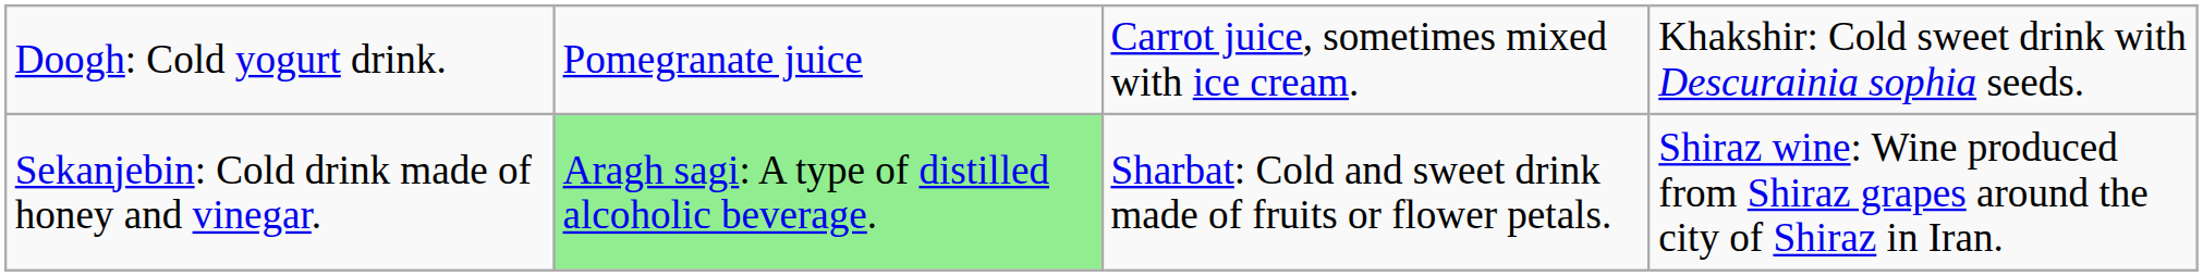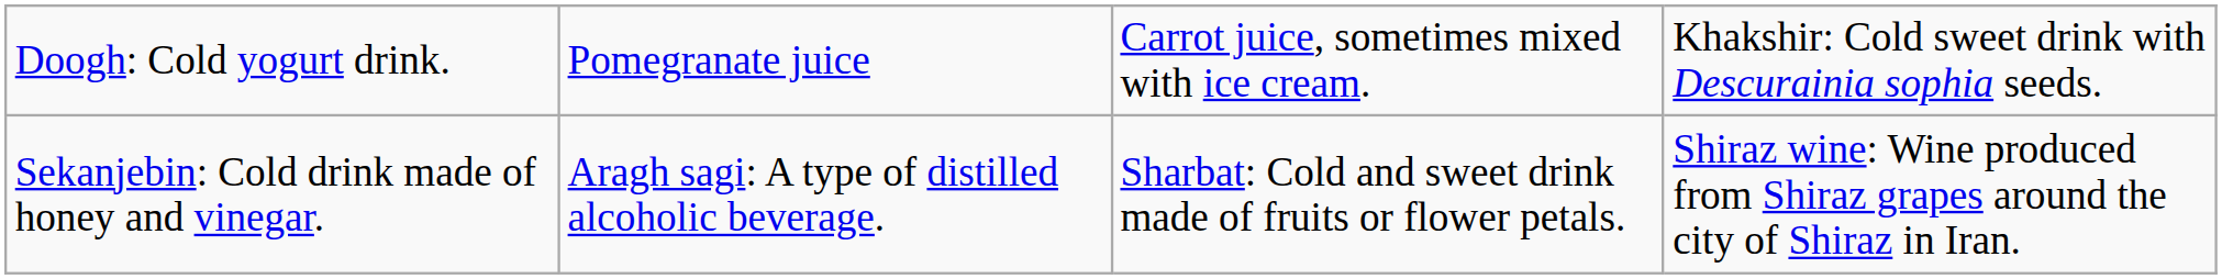Sekanjebin: Cold drink made of honey and vinegar. | column 2: lightgreen background -> no background
